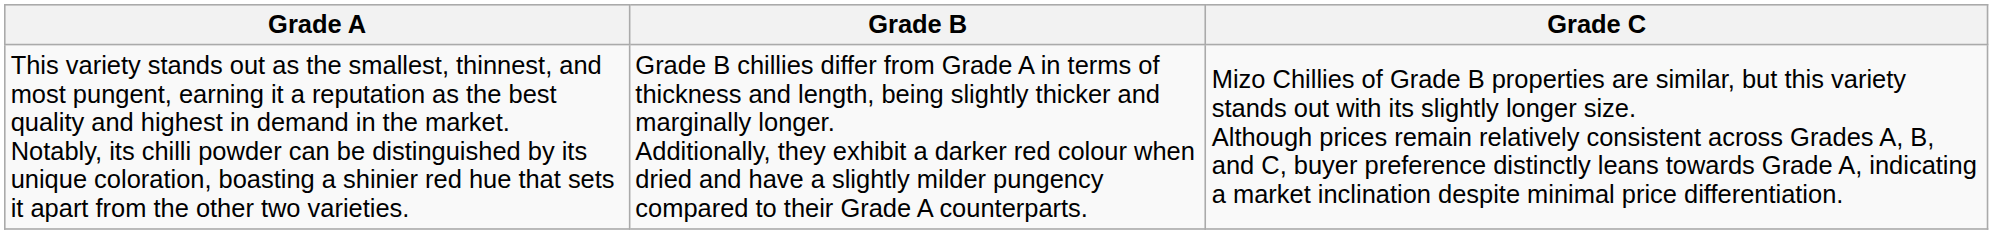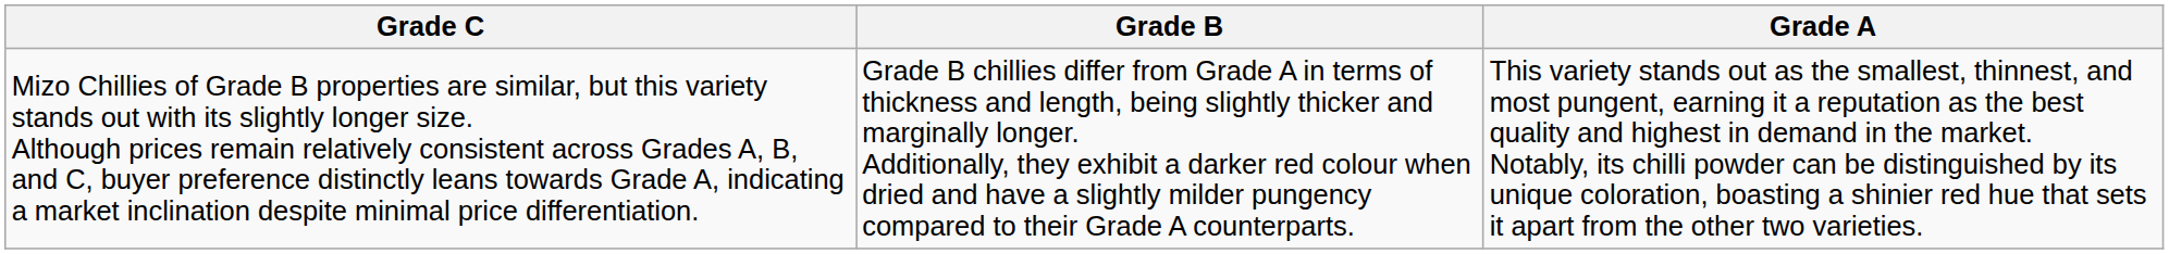columns swapped: Grade A <-> Grade C
